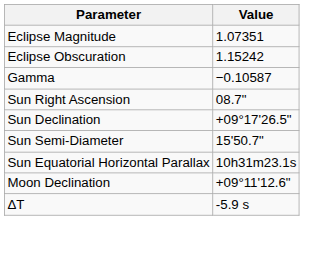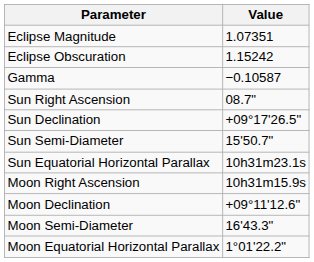+ row: Moon Right Ascension | 10h31m15.9s
+ row: Moon Semi-Diameter | 16'43.3"
+ row: Moon Equatorial Horizontal Parallax | 1°01'22.2"
- row: ΔT | -5.9 s
